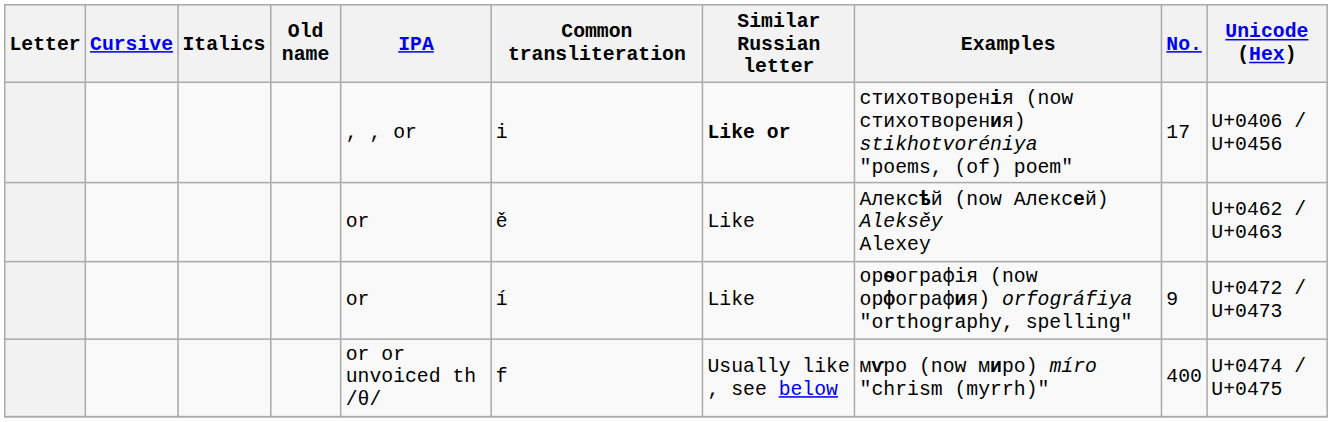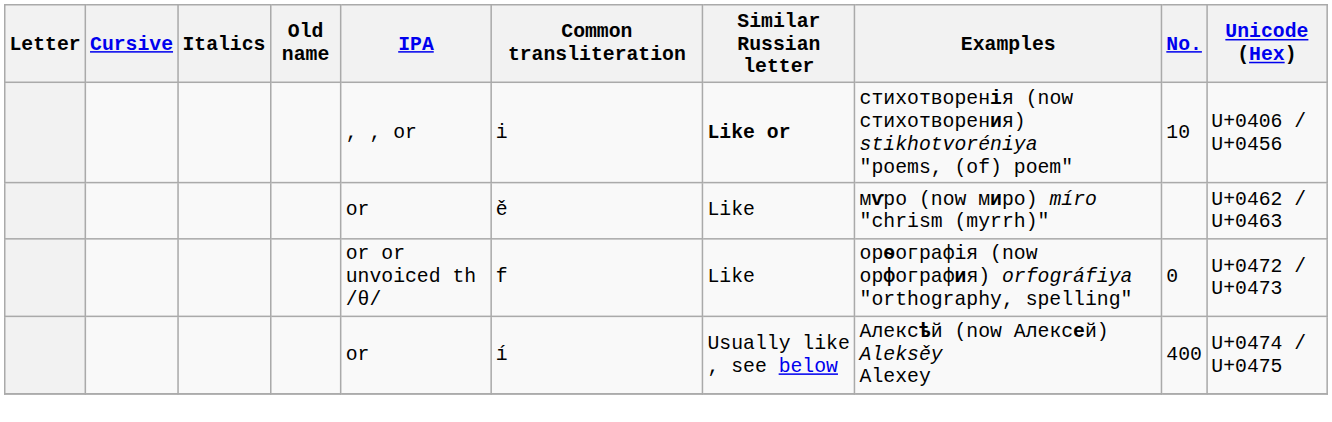row 2 | No.: 17 -> 10
row 3 | Examples: Алексѣй (now Алексей) Aleksěy Alexey -> мѵро (now миро) míro "chrism (myrrh)"
row 4 | IPA: or -> or or unvoiced th /θ/
row 4 | Common transliteration: í -> f
row 4 | No.: 9 -> 0
row 5 | IPA: or or unvoiced th /θ/ -> or
row 5 | Common transliteration: f -> í
row 5 | Examples: мѵро (now миро) míro "chrism (myrrh)" -> Алексѣй (now Алексей) Aleksěy Alexey
